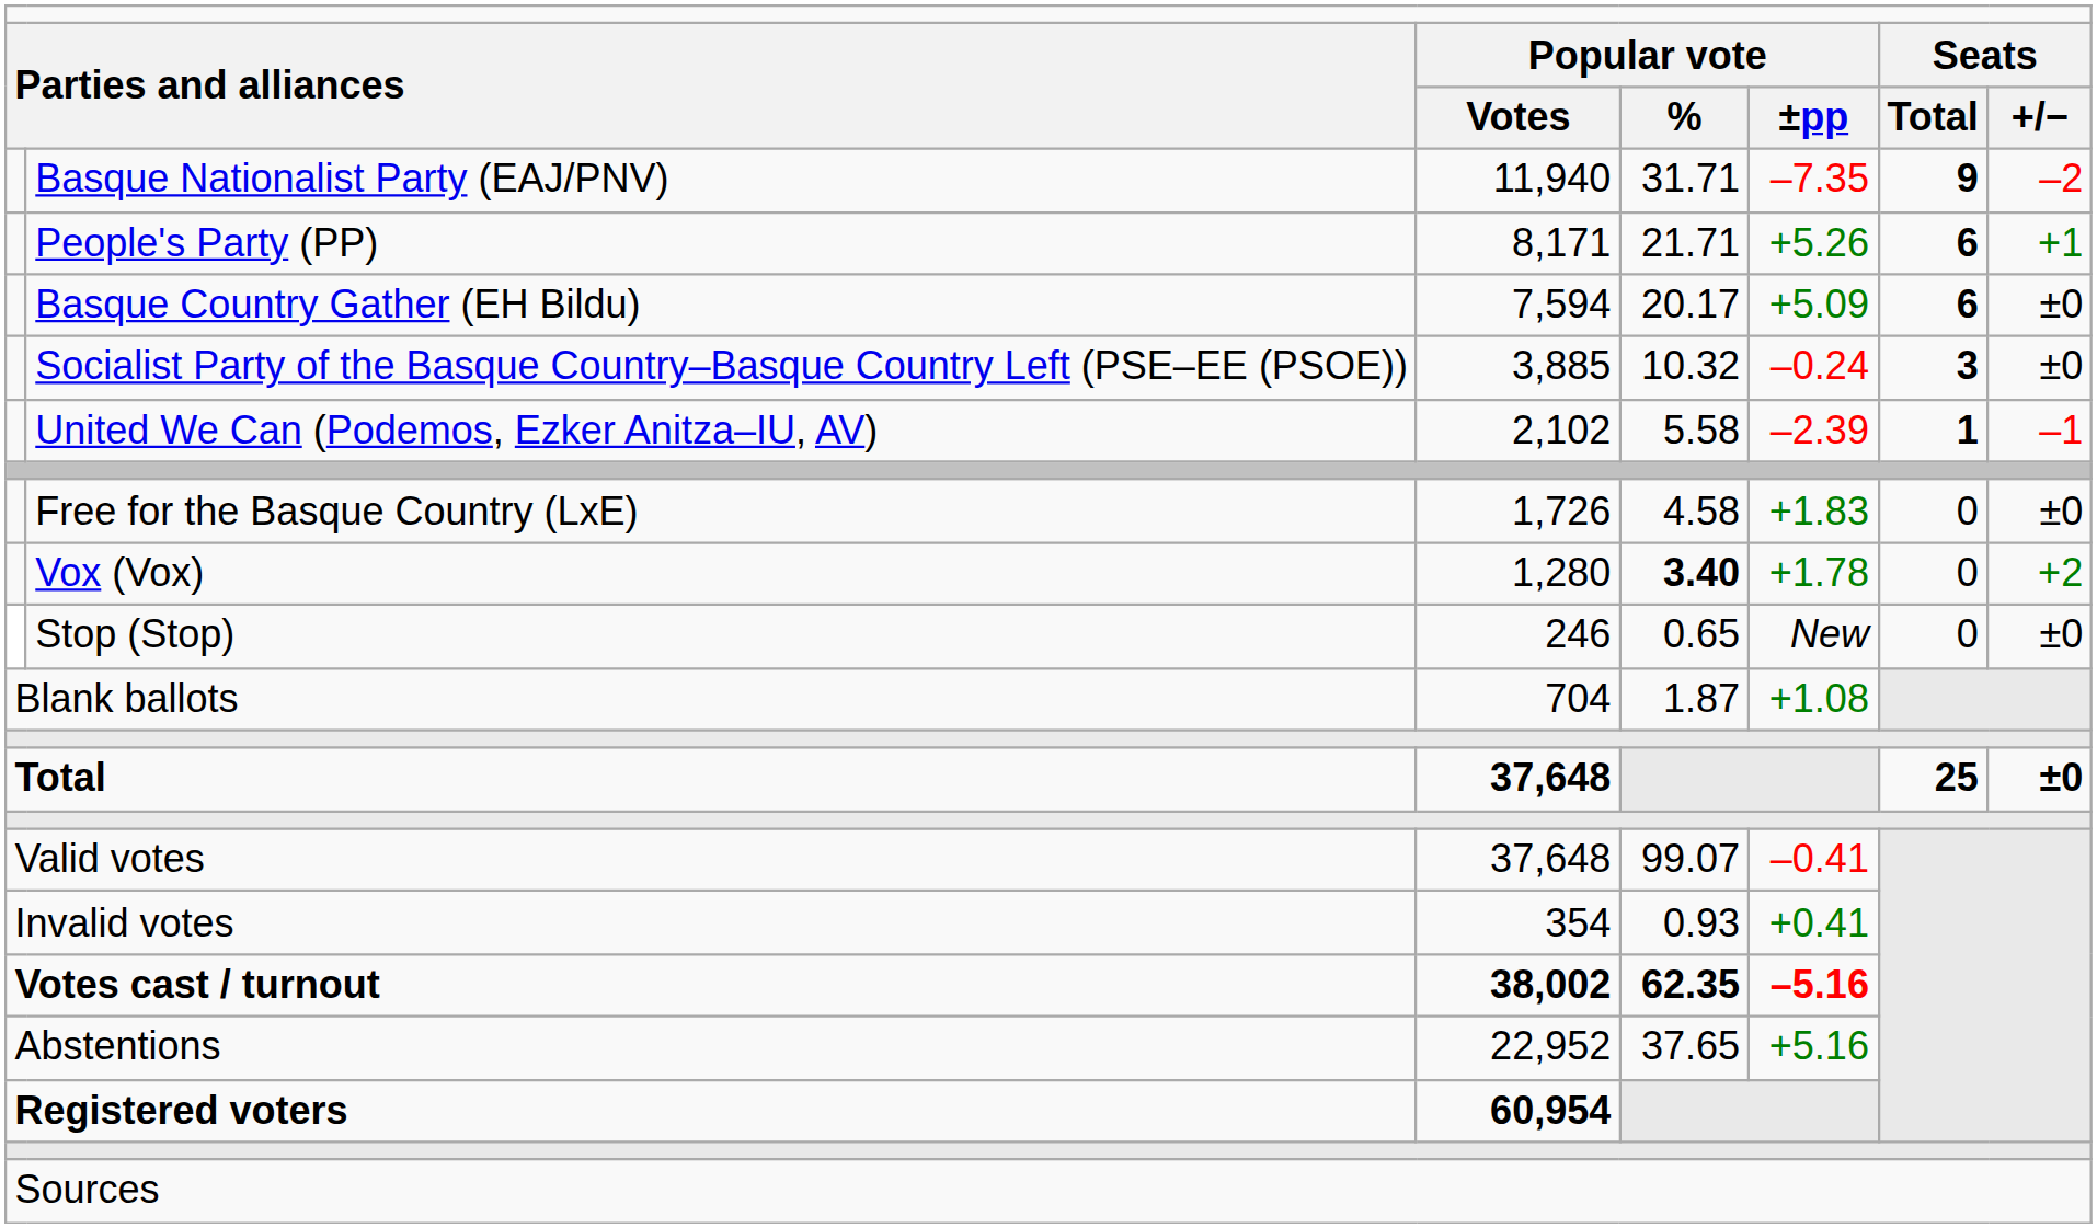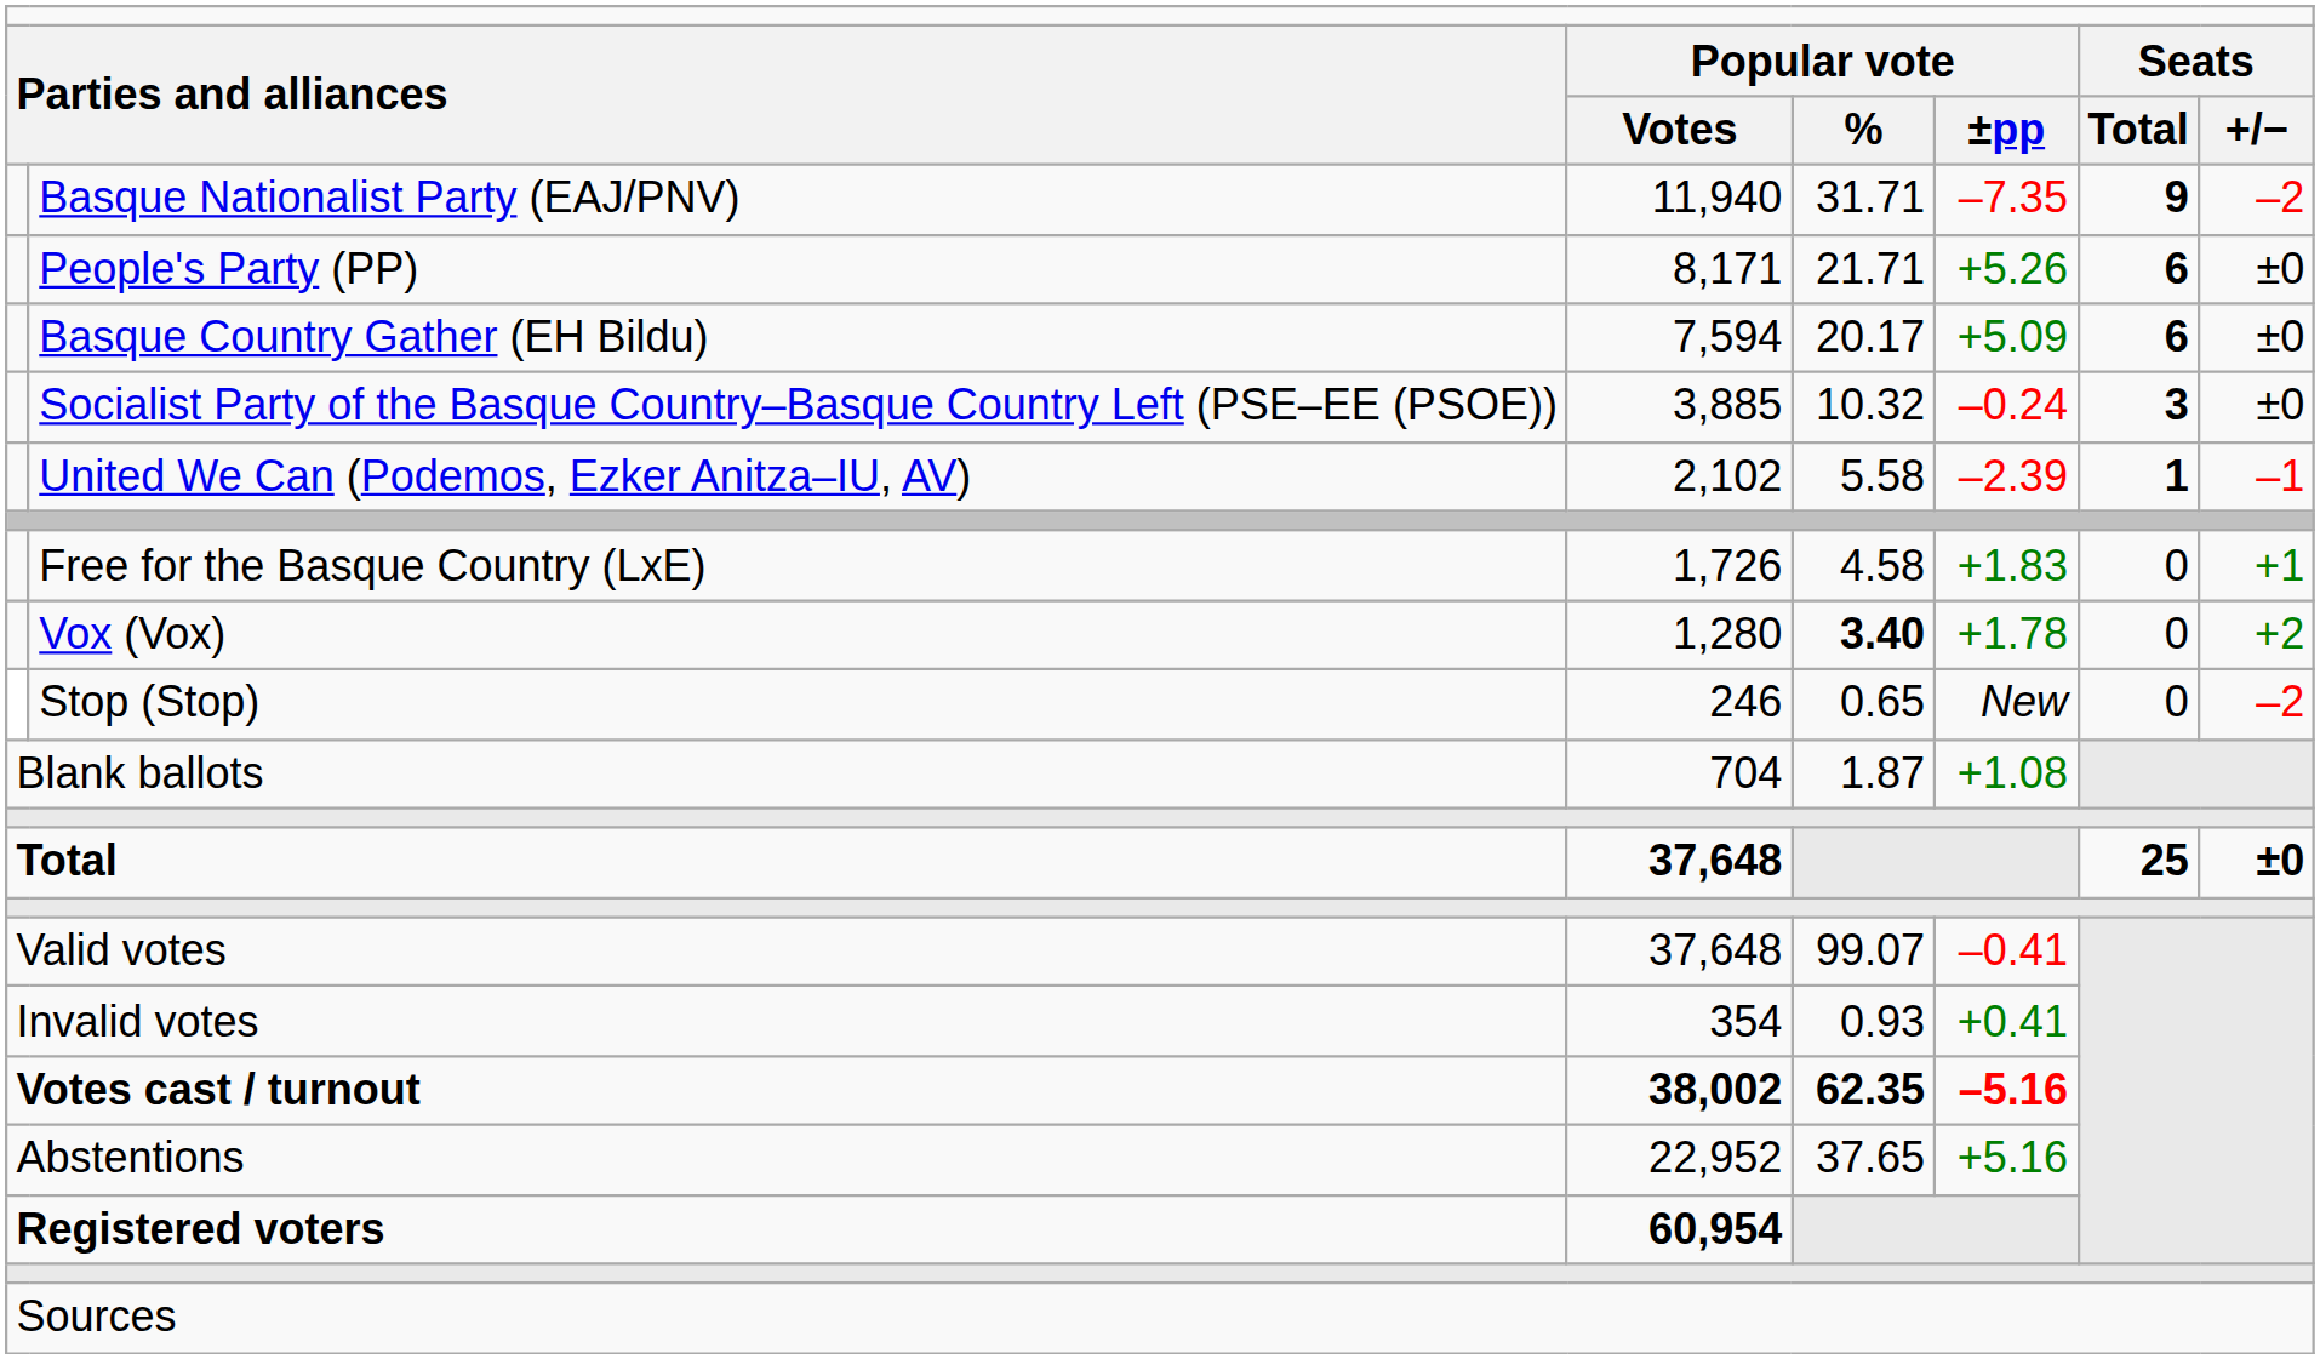People's Party (PP) | column 7: +1 -> ±0
Free for the Basque Country (LxE) | column 7: ±0 -> +1
Stop (Stop) | column 7: ±0 -> –2
